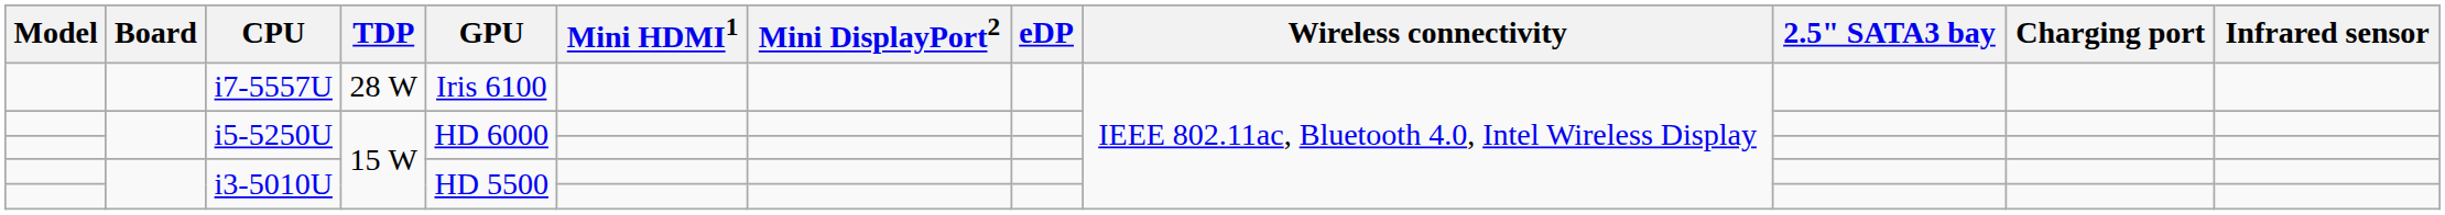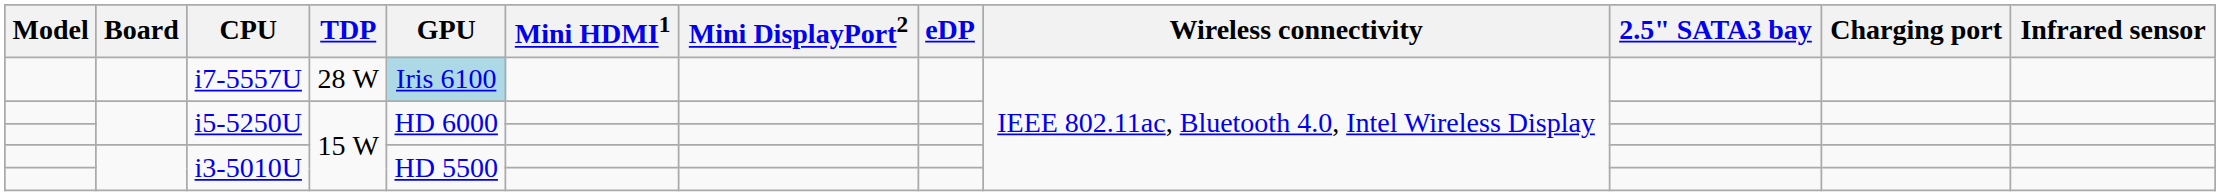i7-5557U | GPU: no background -> lightblue background
